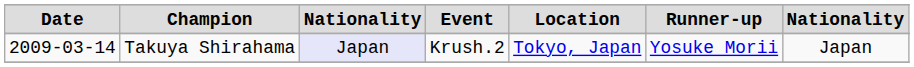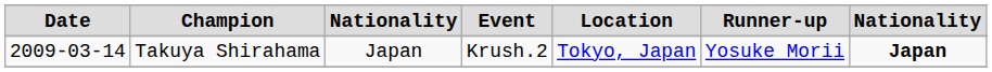Takuya Shirahama | column 3: lavender background -> no background
Takuya Shirahama | column 7: normal -> bold
